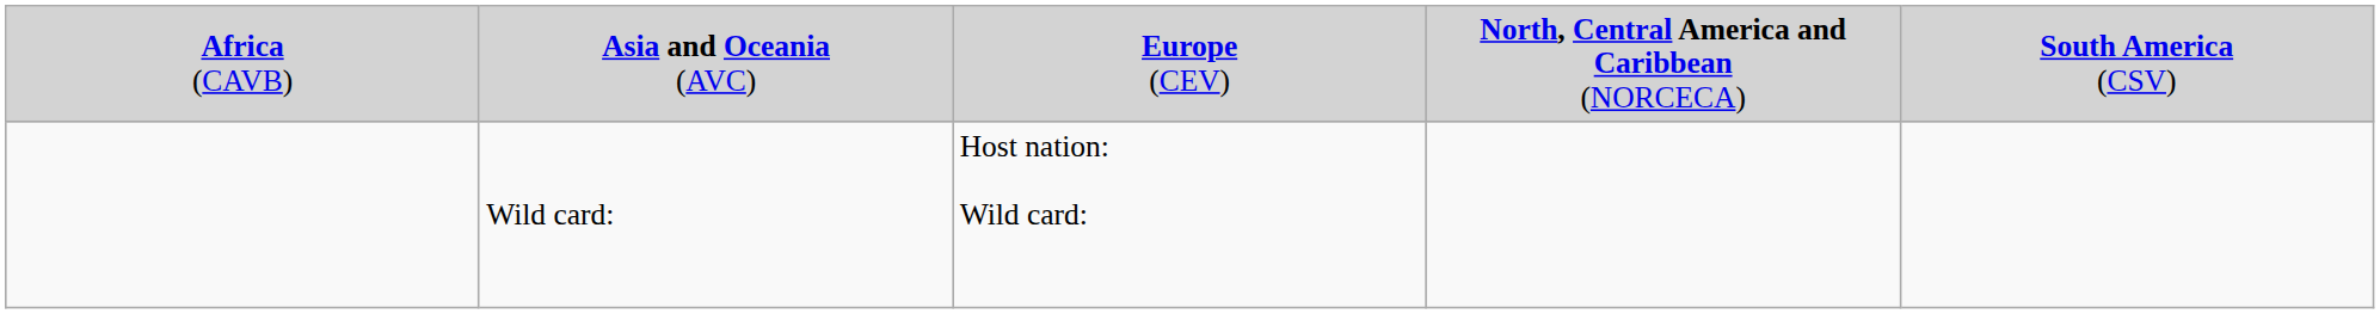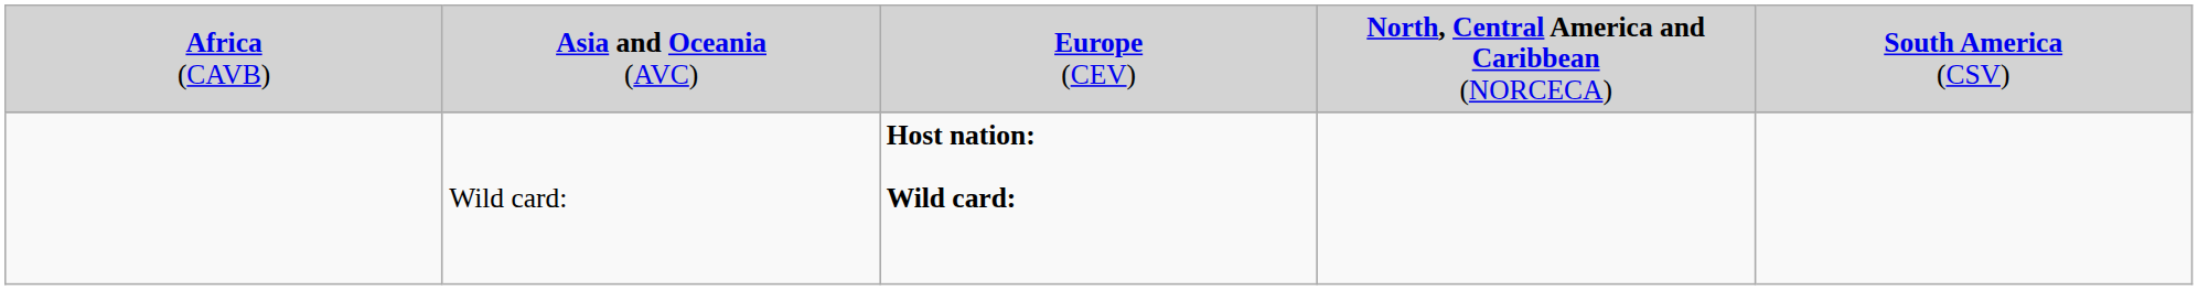Wild card: | column 3: normal -> bold
